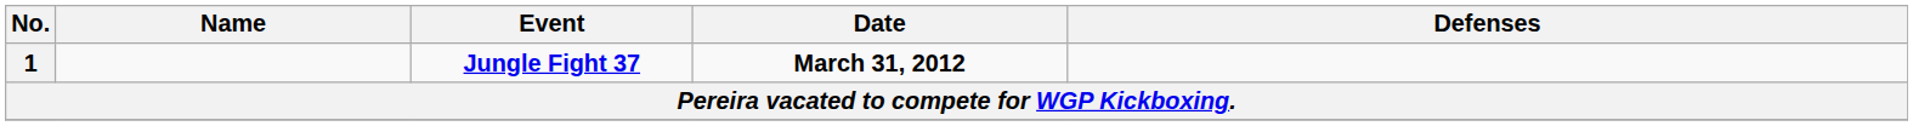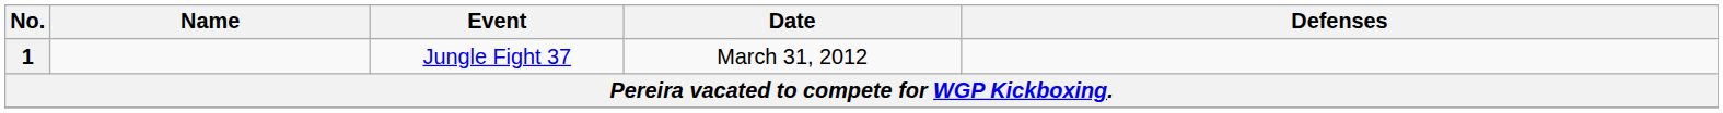1 | Event: bold -> normal
1 | Date: bold -> normal
